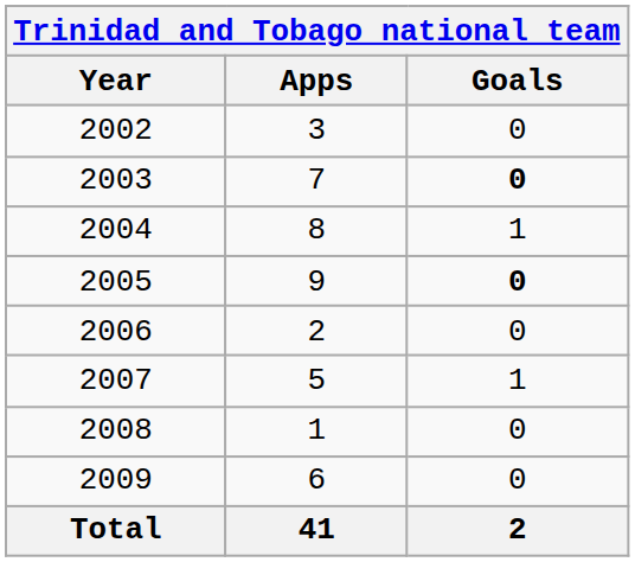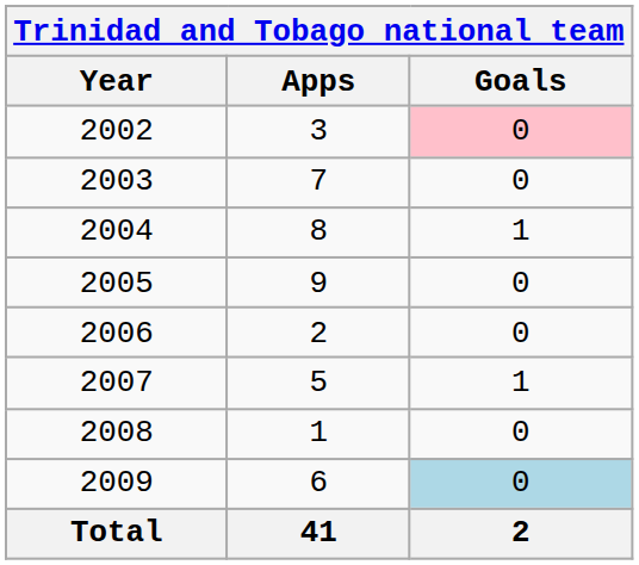2002 | Goals: no background -> pink background
2003 | Goals: bold -> normal
2005 | Goals: bold -> normal
2009 | Goals: no background -> lightblue background
